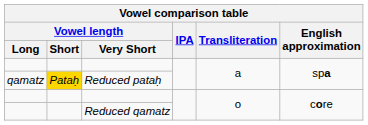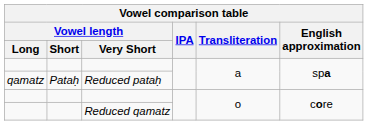Reduced pataḥ | Vowel length / Short: gold background -> no background
